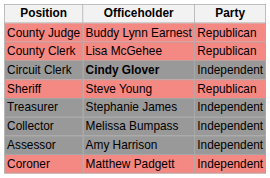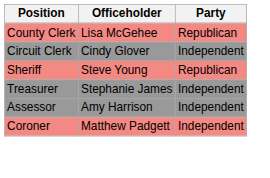- row: County Judge | Buddy Lynn Earnest | Republican
Circuit Clerk | Officeholder: bold -> normal
- row: Collector | Melissa Bumpass | Independent
